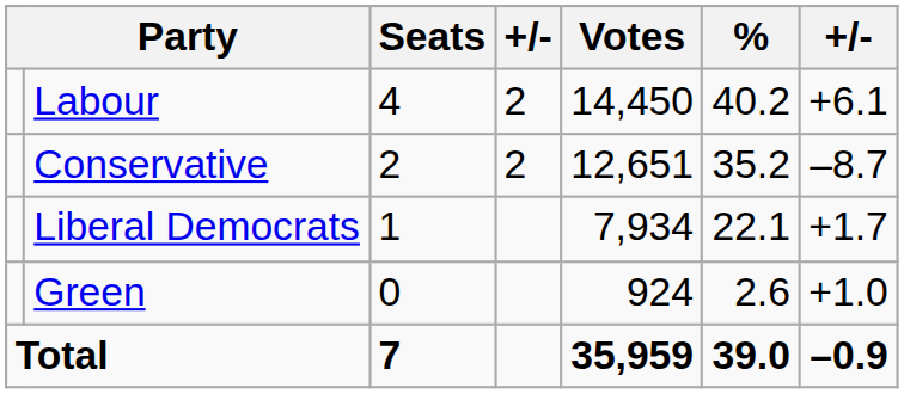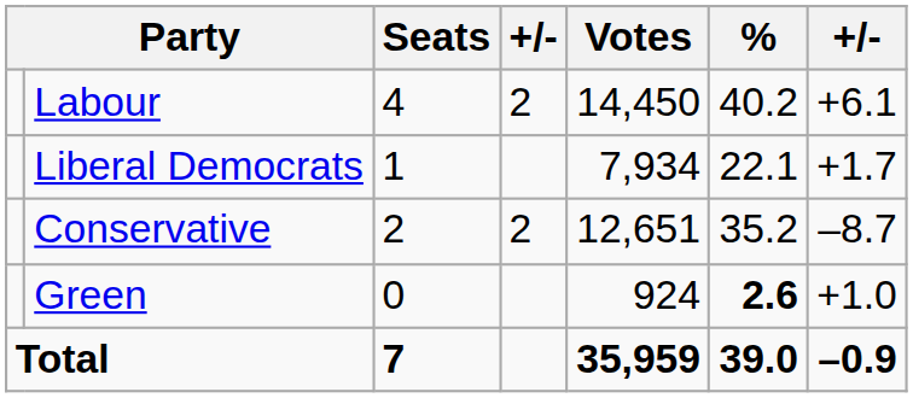rows swapped: Conservative <-> Liberal Democrats
Green | %: normal -> bold
